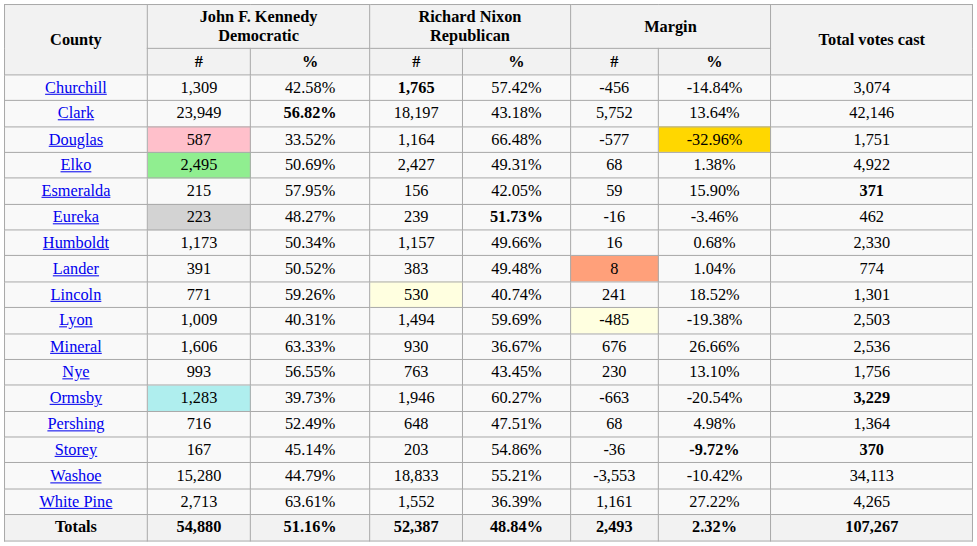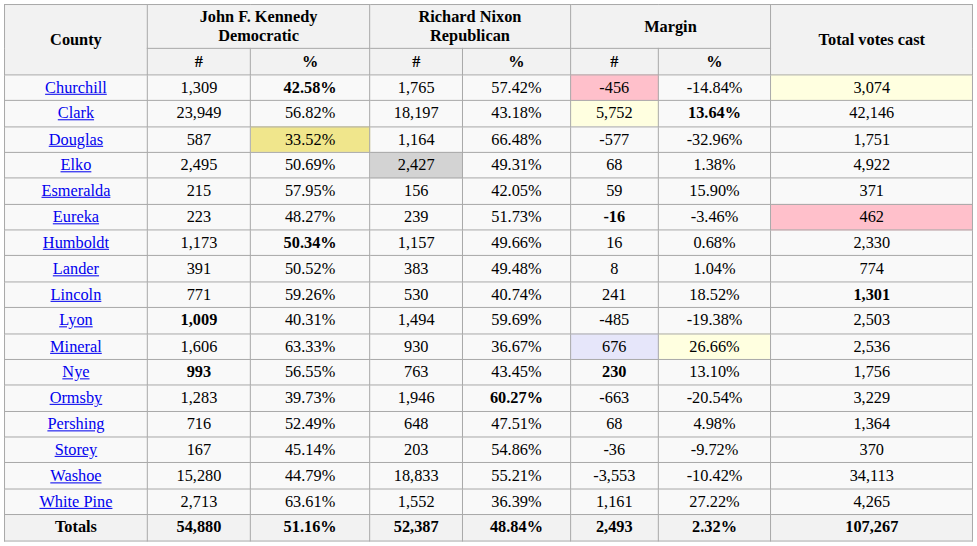Churchill | John F. Kennedy Democratic / %: normal -> bold
Churchill | Richard Nixon Republican / #: bold -> normal
Churchill | Margin / #: no background -> pink background
Churchill | Total votes cast: no background -> lightyellow background
Clark | John F. Kennedy Democratic / %: bold -> normal
Clark | Margin / #: no background -> lightyellow background
Clark | Margin / %: normal -> bold
Douglas | John F. Kennedy Democratic / #: pink background -> no background
Douglas | John F. Kennedy Democratic / %: no background -> khaki background
Douglas | Margin / %: gold background -> no background
Elko | John F. Kennedy Democratic / #: lightgreen background -> no background
Elko | Richard Nixon Republican / #: no background -> lightgrey background
Esmeralda | Total votes cast: bold -> normal
Eureka | John F. Kennedy Democratic / #: lightgrey background -> no background
Eureka | Richard Nixon Republican / %: bold -> normal
Eureka | Margin / #: normal -> bold
Eureka | Total votes cast: no background -> pink background
Humboldt | John F. Kennedy Democratic / %: normal -> bold
Lander | Margin / #: lightsalmon background -> no background
Lincoln | Richard Nixon Republican / #: lightyellow background -> no background
Lincoln | Total votes cast: normal -> bold
Lyon | John F. Kennedy Democratic / #: normal -> bold
Lyon | Margin / #: lightyellow background -> no background
Mineral | Margin / #: no background -> lavender background
Mineral | Margin / %: no background -> lightyellow background
Nye | John F. Kennedy Democratic / #: normal -> bold
Nye | Margin / #: normal -> bold
Ormsby | John F. Kennedy Democratic / #: paleturquoise background -> no background
Ormsby | Richard Nixon Republican / %: normal -> bold
Ormsby | Total votes cast: bold -> normal
Storey | Margin / %: bold -> normal
Storey | Total votes cast: bold -> normal
